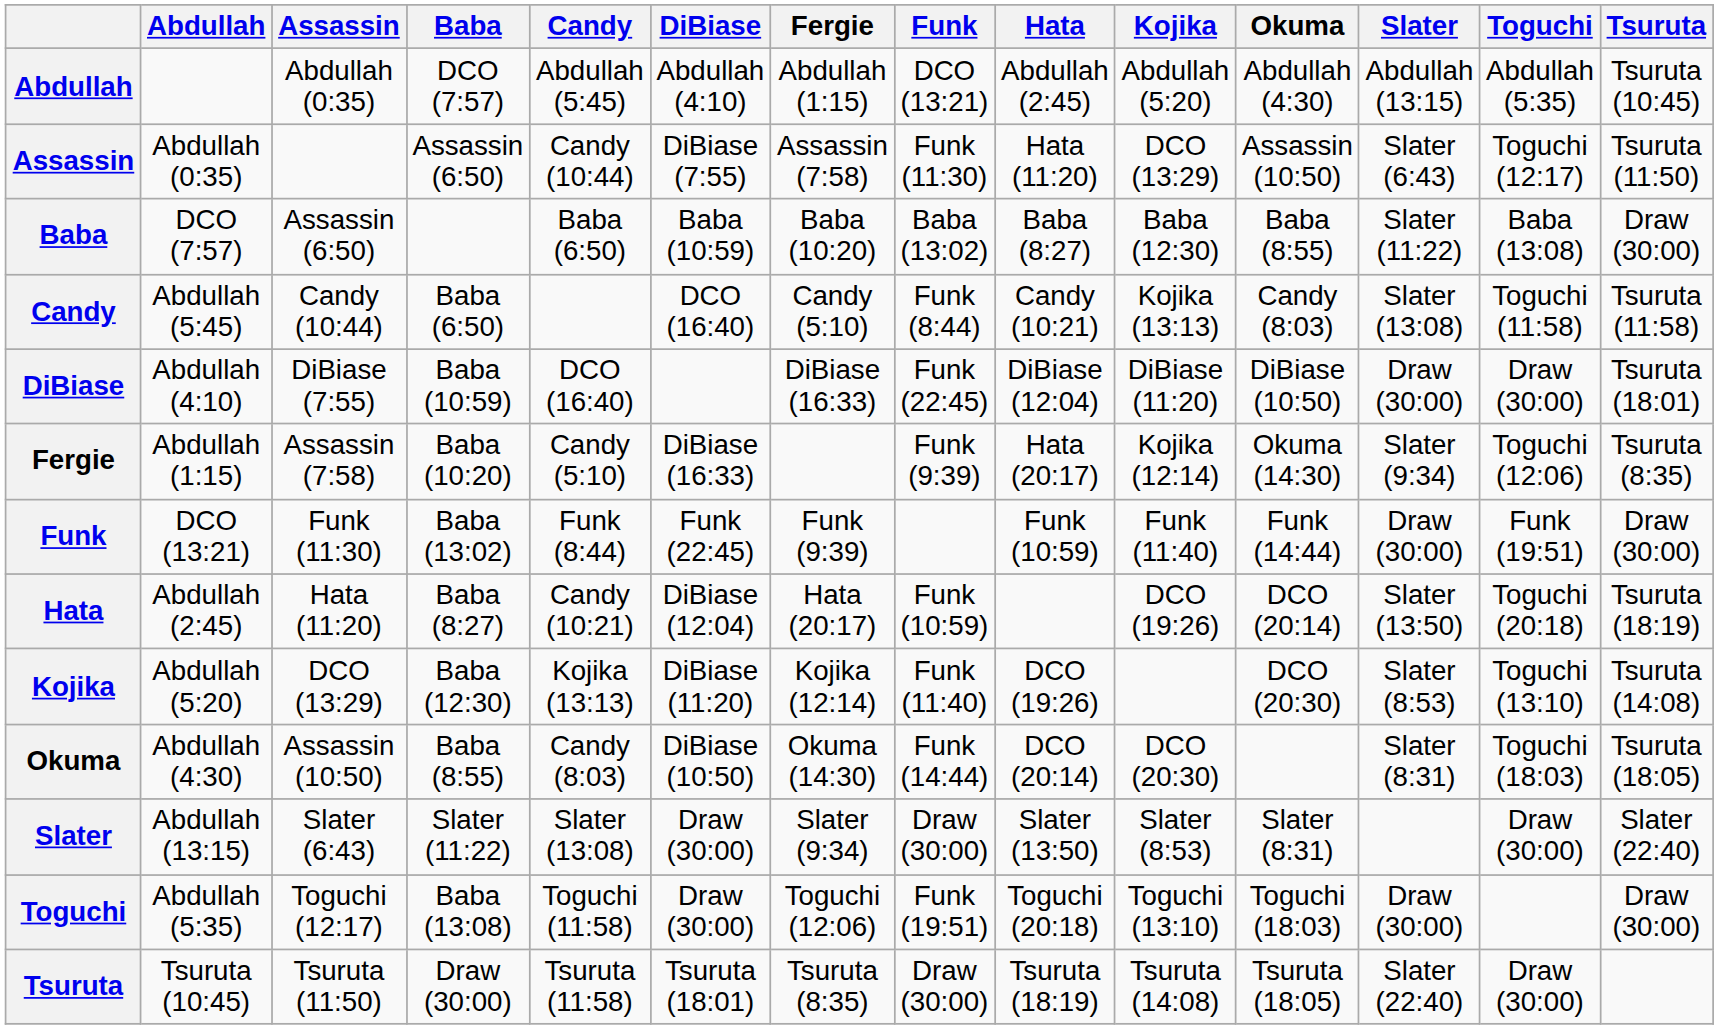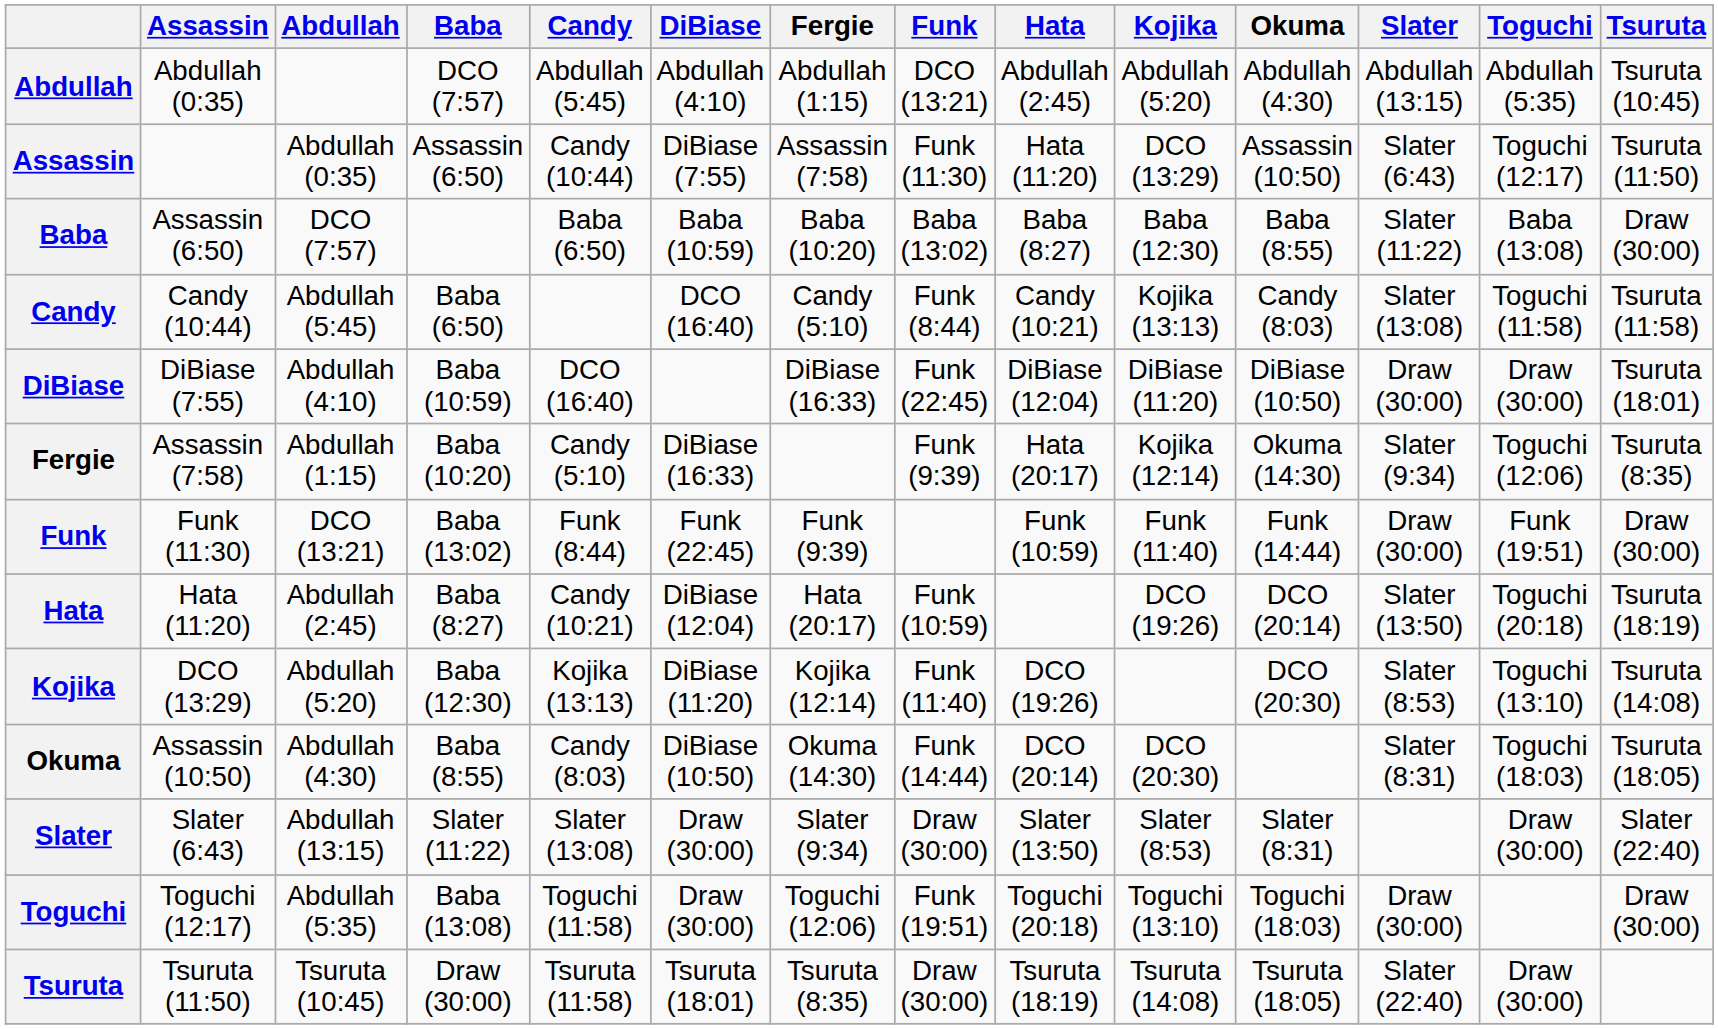columns swapped: Abdullah <-> Assassin
